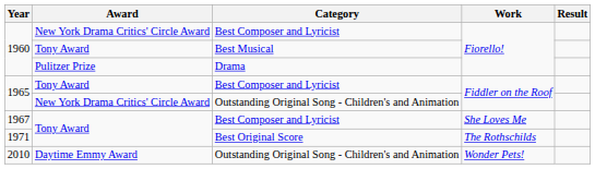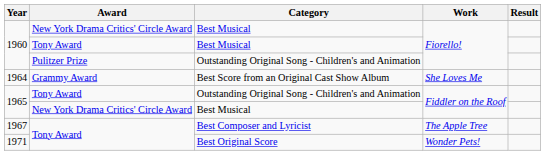1960 / New York Drama Critics' Circle Award | Category: Best Composer and Lyricist -> Best Musical
1960 / Pulitzer Prize | Category: Drama -> Outstanding Original Song - Children's and Animation
+ row: 1964 | Grammy Award | Best Score from an Original Cast Show Album | She Loves Me
1965 / Tony Award | Category: Best Composer and Lyricist -> Outstanding Original Song - Children's and Animation
1965 / New York Drama Critics' Circle Award | Category: Outstanding Original Song - Children's and Animation -> Best Musical
1967 | Work: She Loves Me -> The Apple Tree
1971 | Work: The Rothschilds -> Wonder Pets!
- row: 2010 | Daytime Emmy Award | Outstanding Original Song - Children's and Animation | Wonder Pets!
